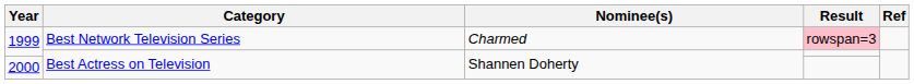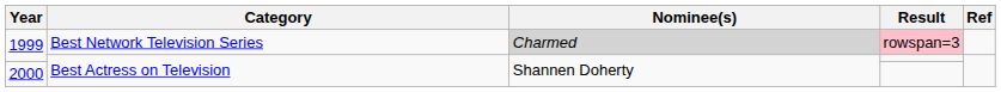1999 / Best Network Television Series | Nominee(s): no background -> lightgrey background
